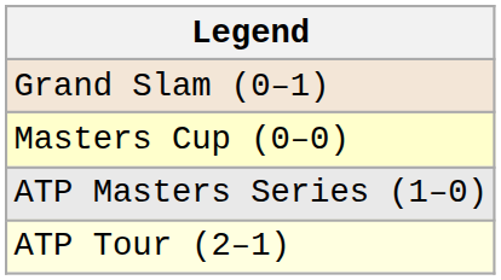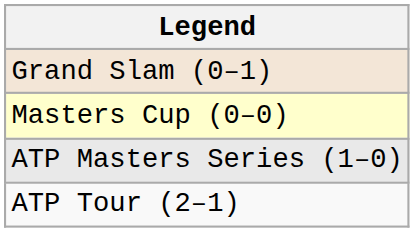row 5 | column 1: lightyellow background -> no background
